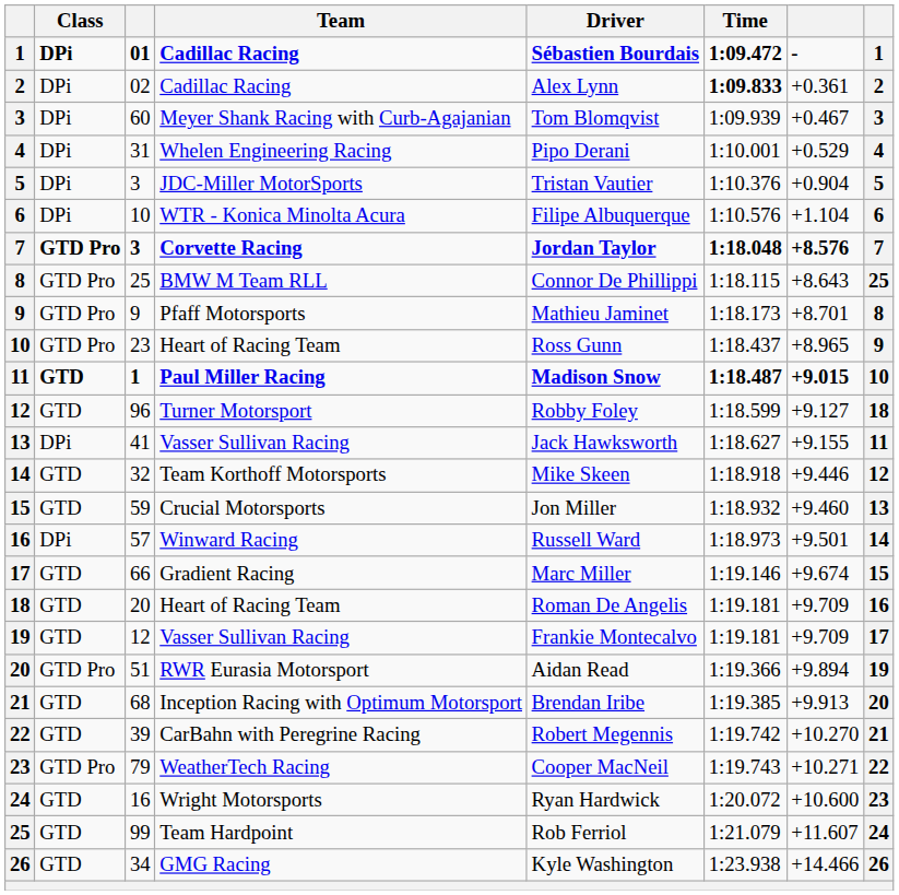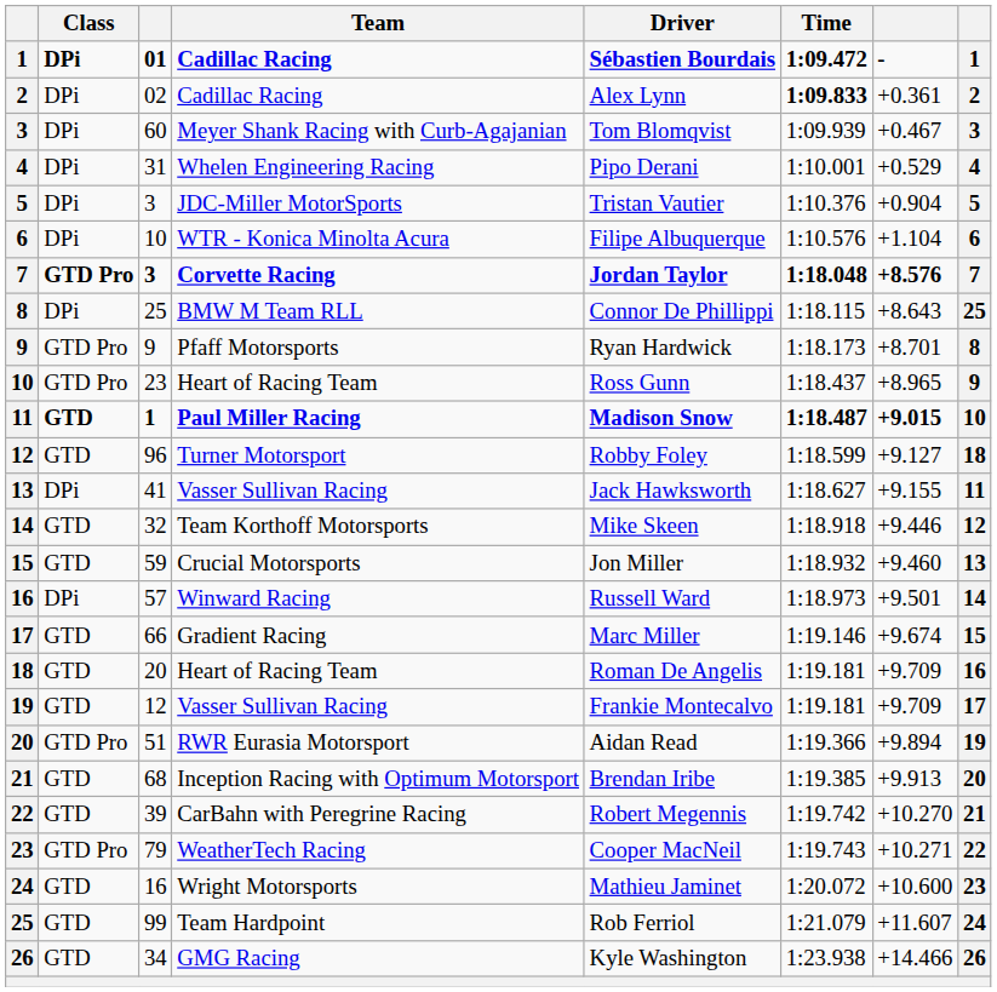row 9 | Class: GTD Pro -> DPi
row 10 | Driver: Mathieu Jaminet -> Ryan Hardwick
row 25 | Driver: Ryan Hardwick -> Mathieu Jaminet
